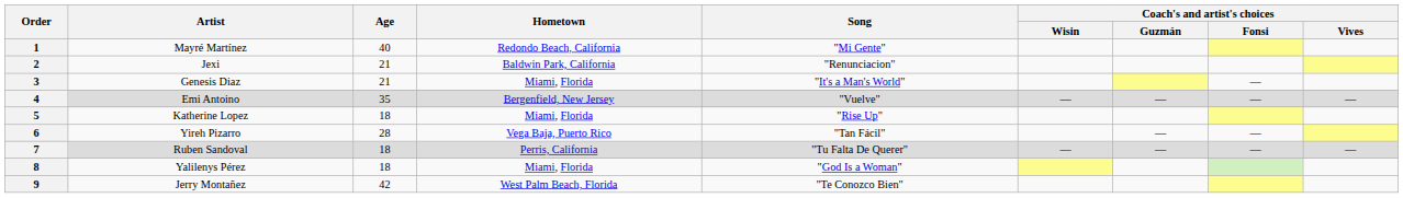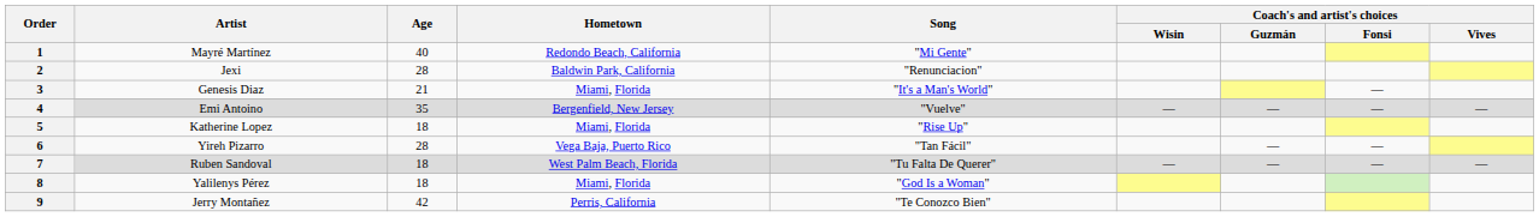2 | Age: 21 -> 28
7 | Hometown: Perris, California -> West Palm Beach, Florida
9 | Hometown: West Palm Beach, Florida -> Perris, California
